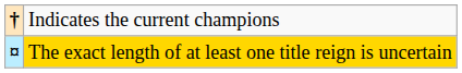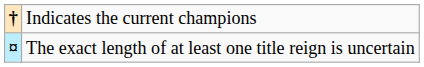¤ | column 2: gold background -> no background
